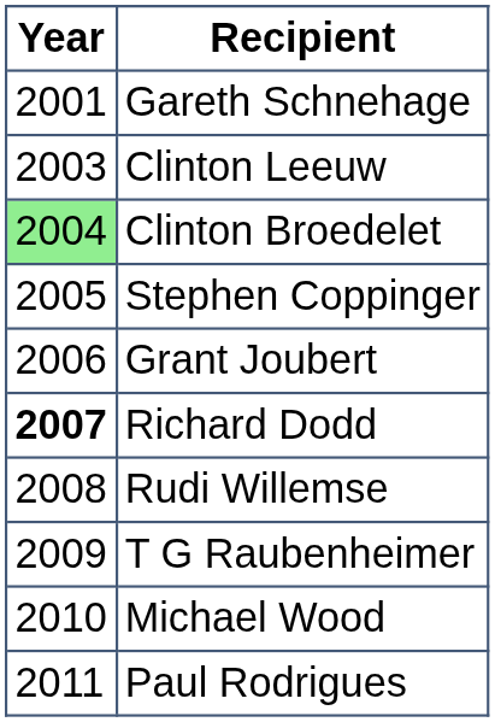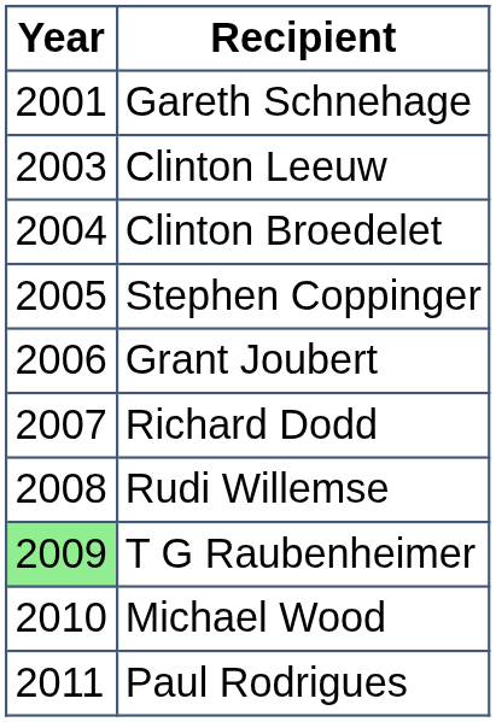Clinton Broedelet | Year: lightgreen background -> no background
Richard Dodd | Year: bold -> normal
T G Raubenheimer | Year: no background -> lightgreen background
